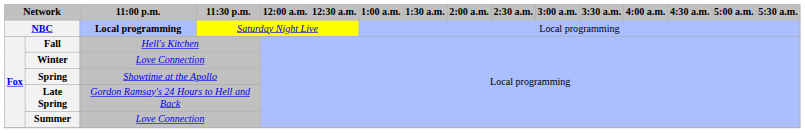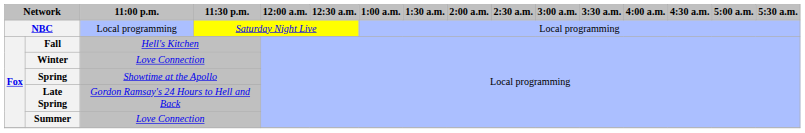NBC | 11:00 p.m.: bold -> normal
